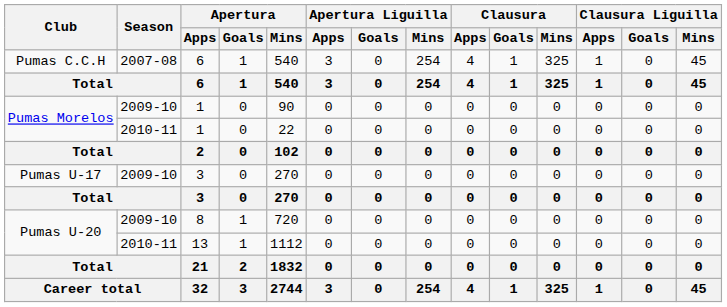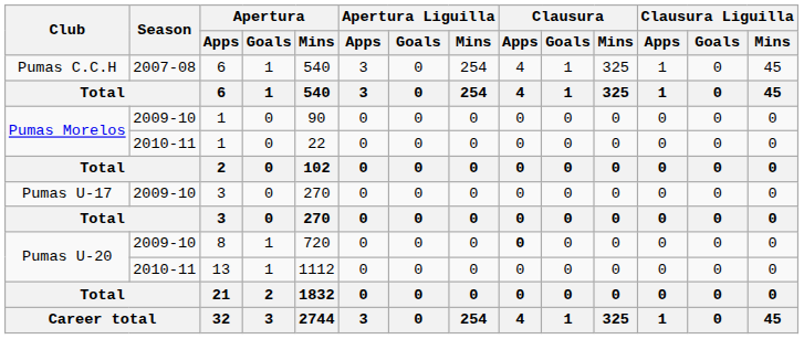8 | Clausura / Apps: normal -> bold
